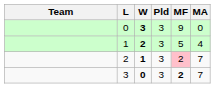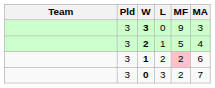columns swapped: Pld <-> L
row 2 | MA: 0 -> 3
row 4 | MA: 7 -> 6
row 5 | MF: bold -> normal
